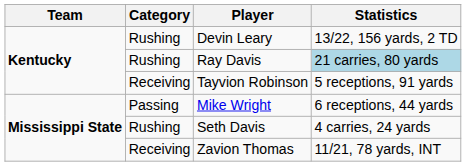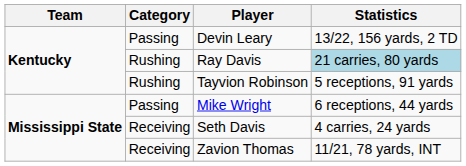Devin Leary | Category: Rushing -> Passing
Tayvion Robinson | Category: Receiving -> Rushing
Seth Davis | Category: Rushing -> Receiving
